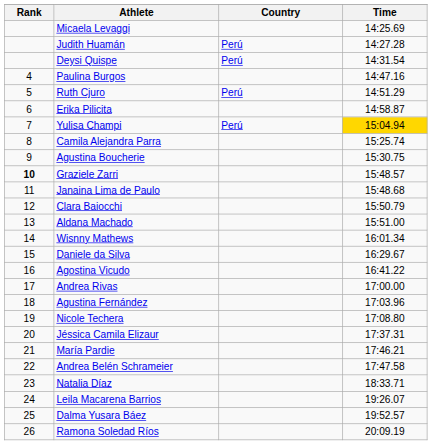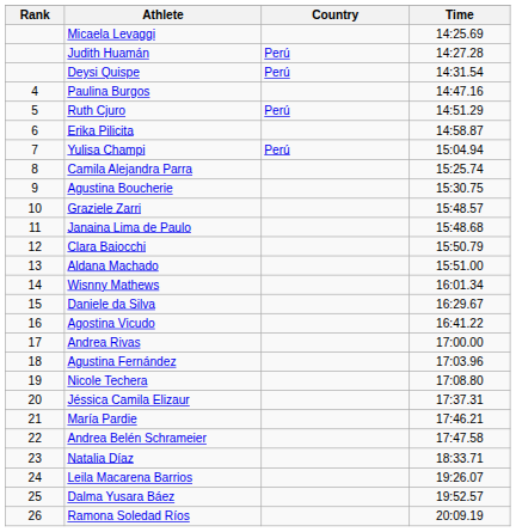Yulisa Champi | Time: gold background -> no background
Graziele Zarri | Rank: bold -> normal
